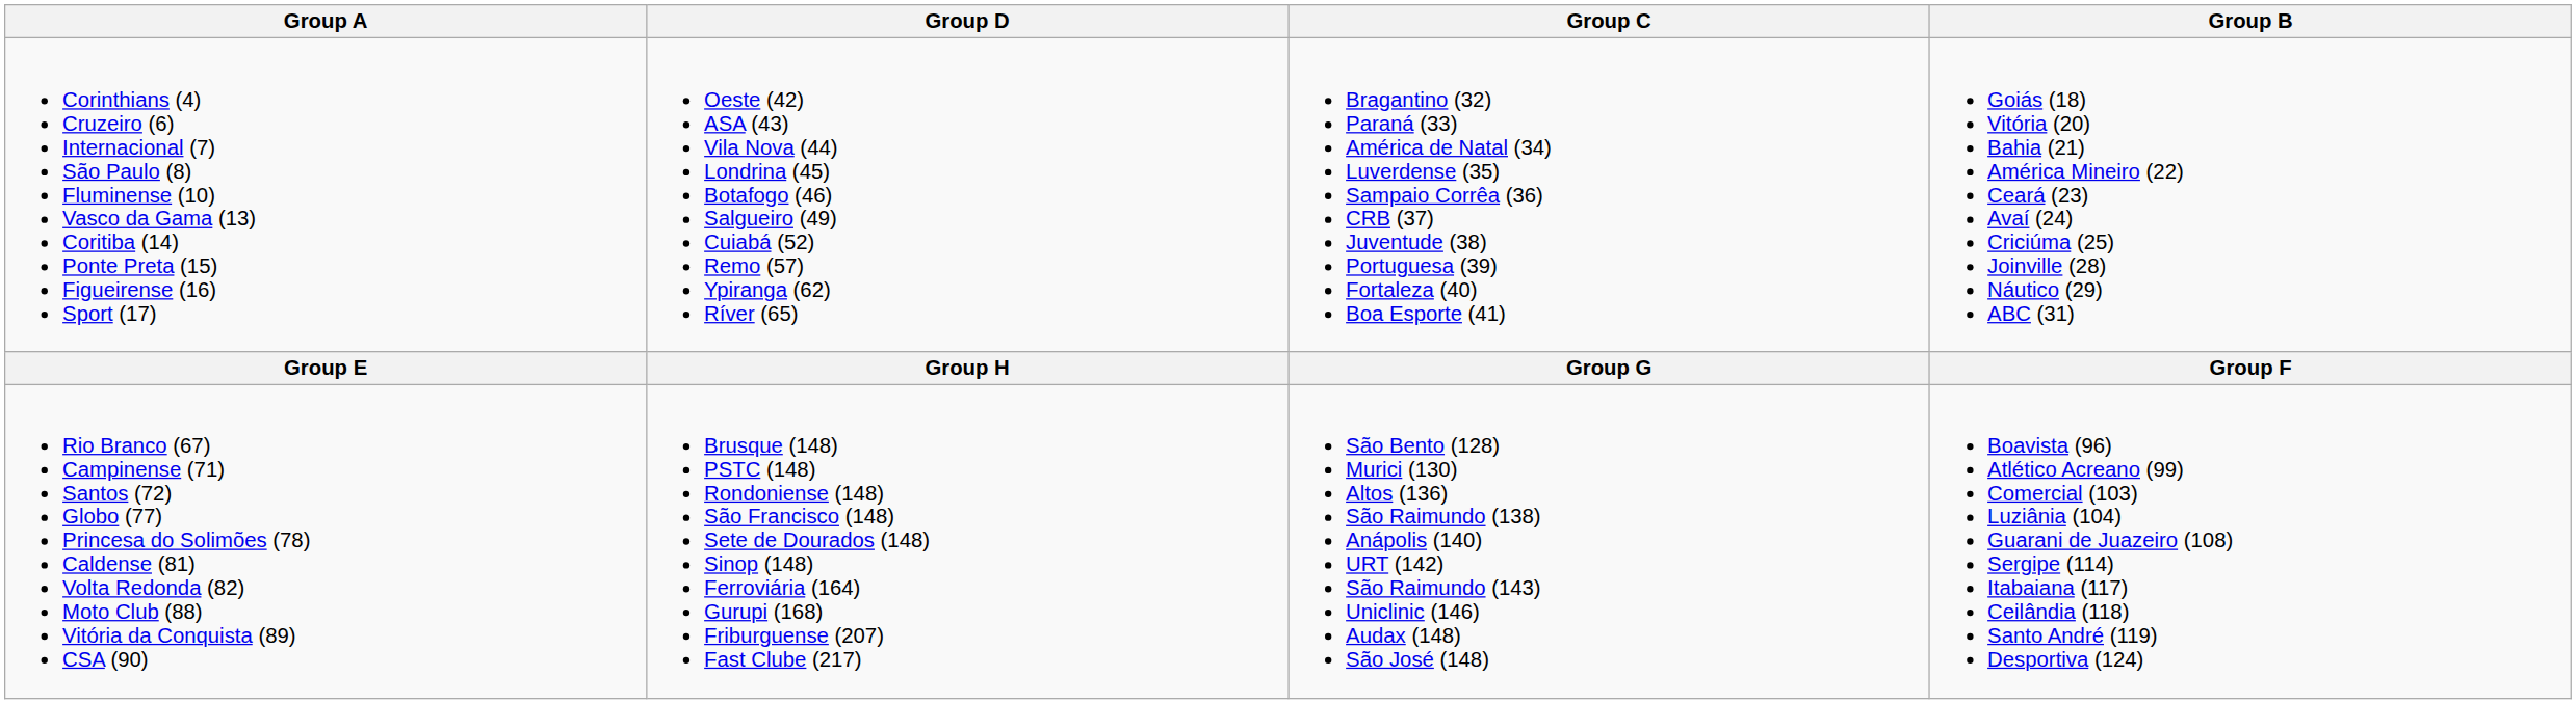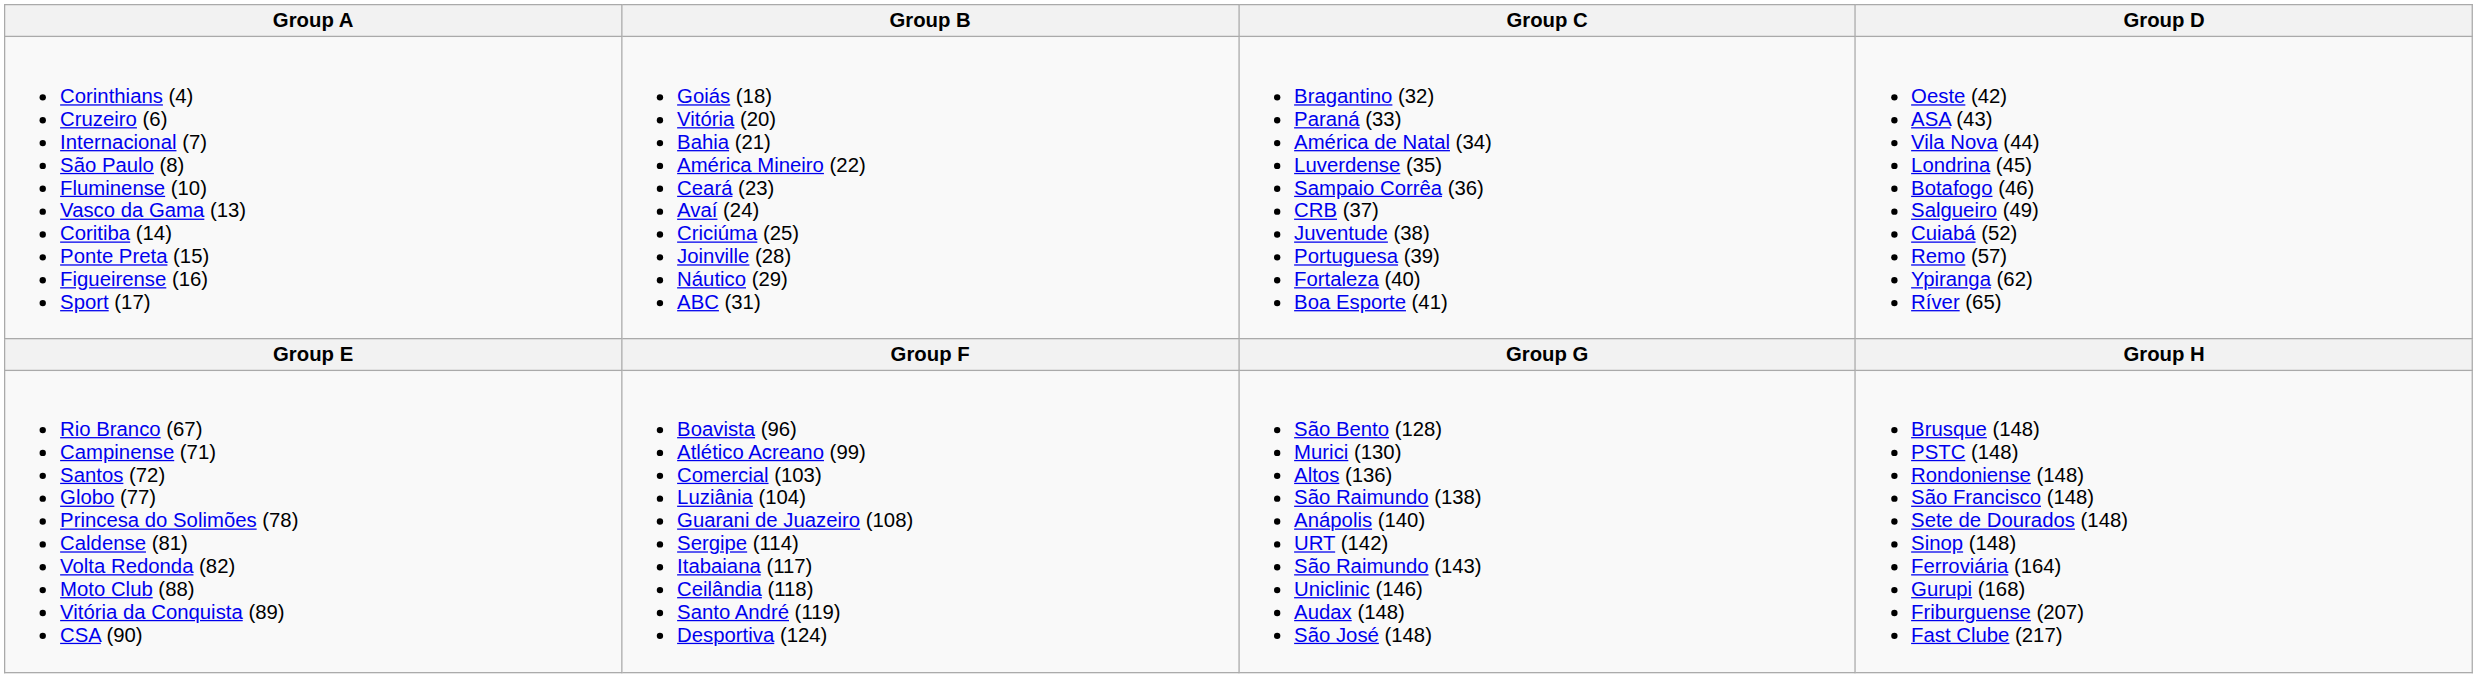columns swapped: Group B <-> Group D
